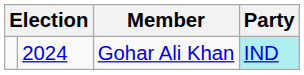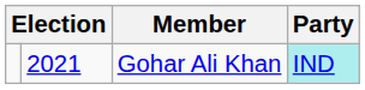Gohar Ali Khan | column 2: 2024 -> 2021
